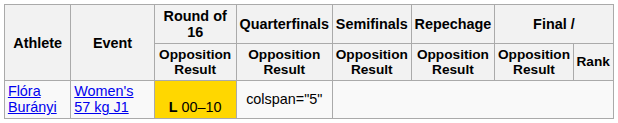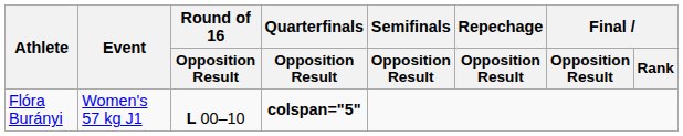Flóra Burányi | Round of 16 / Opposition Result: gold background -> no background
Flóra Burányi | Quarterfinals / Opposition Result: normal -> bold
